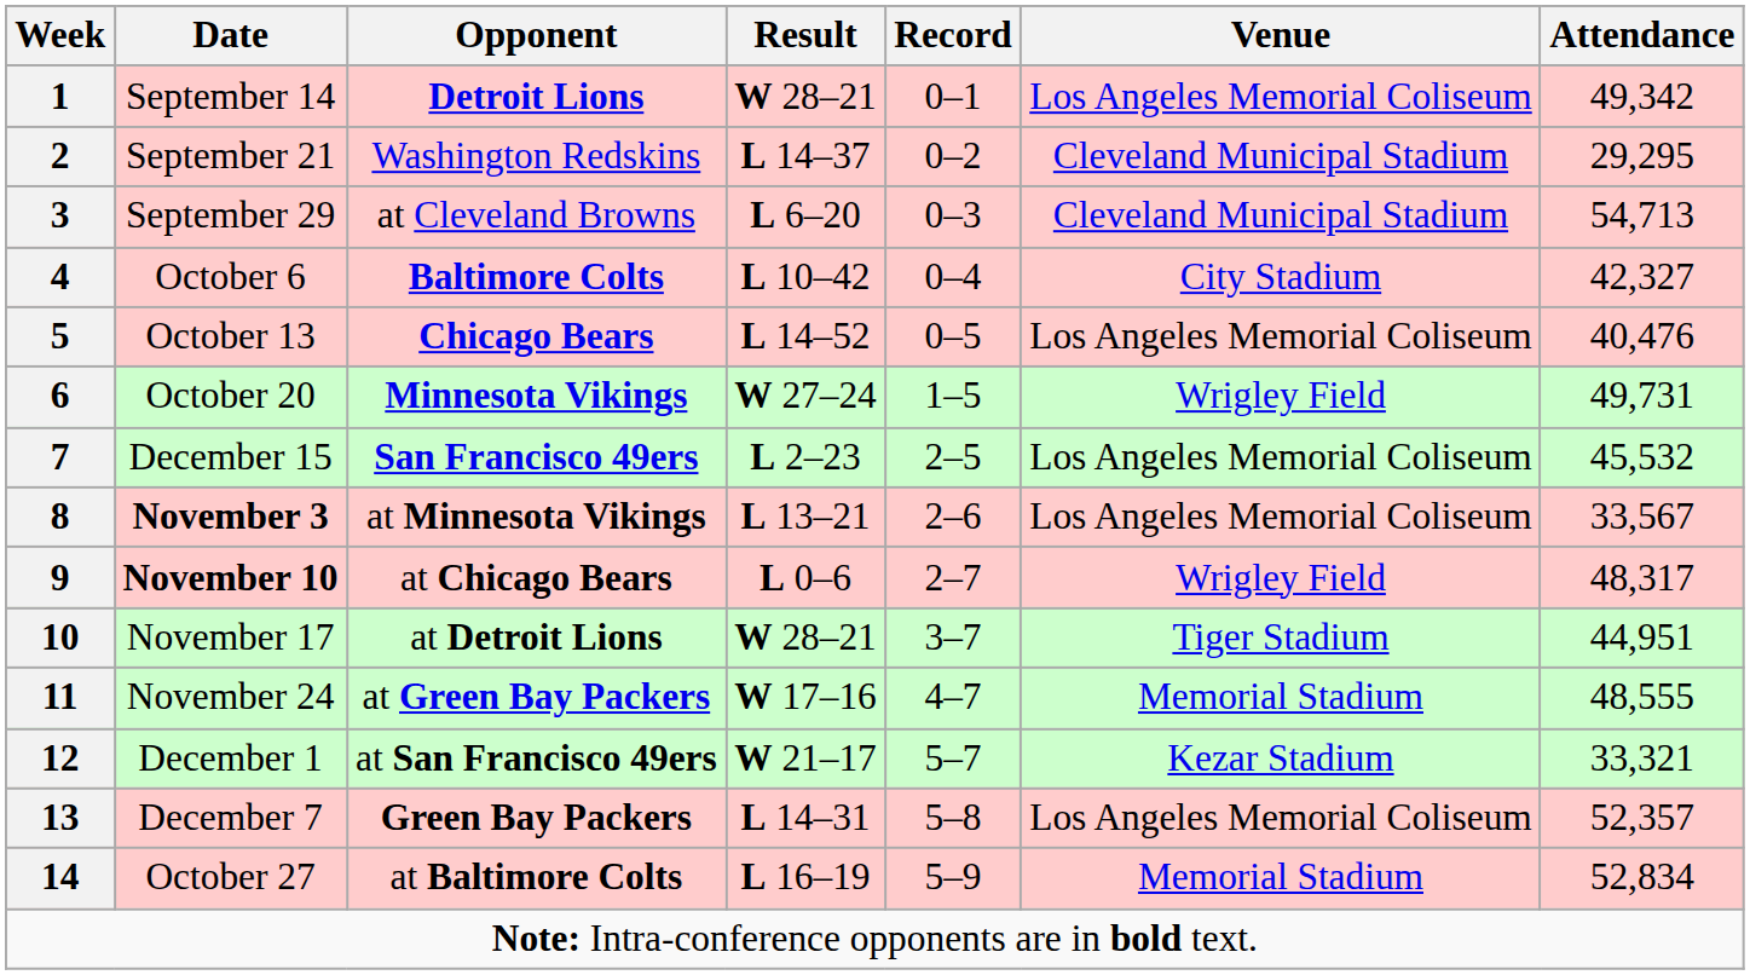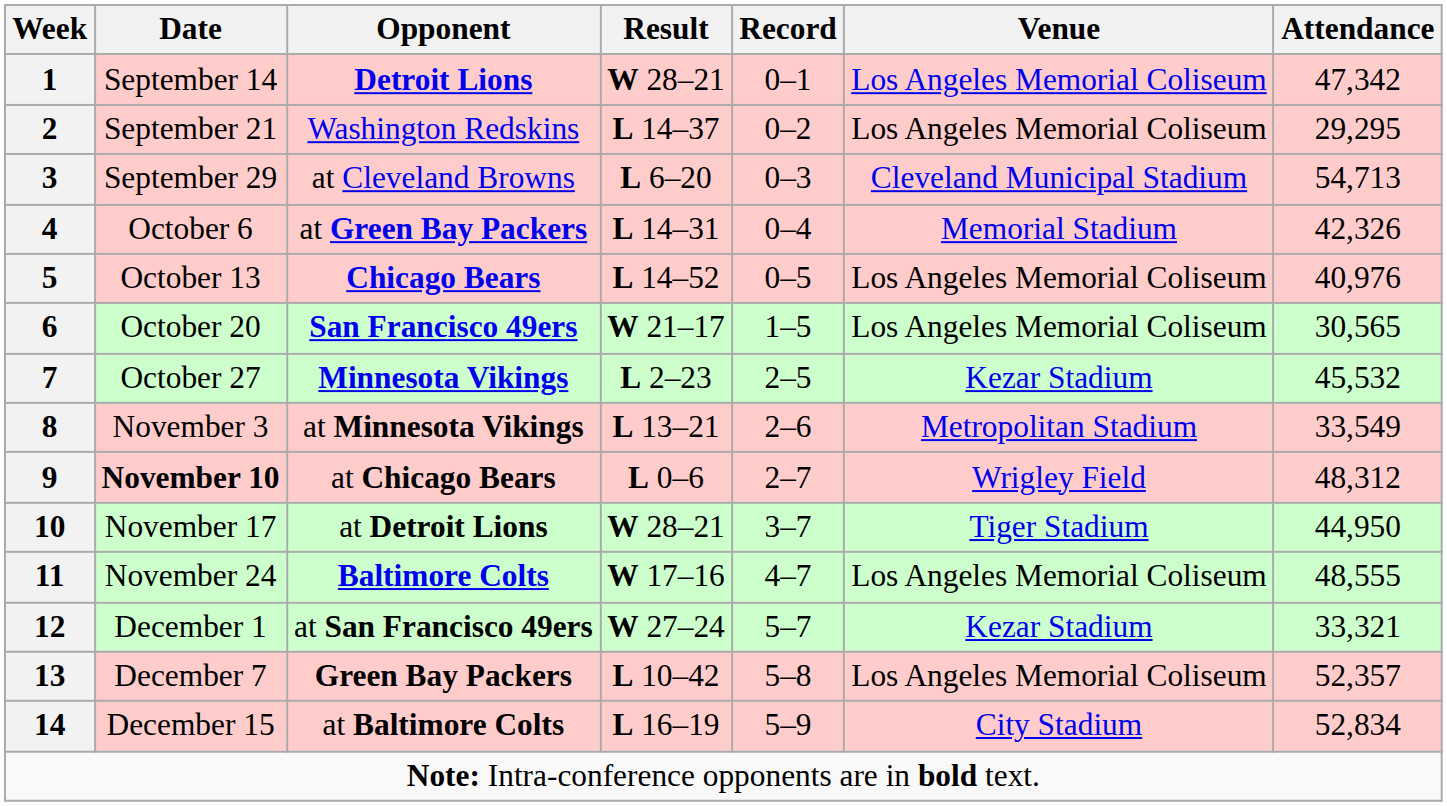1 | Attendance: 49,342 -> 47,342
2 | Venue: Cleveland Municipal Stadium -> Los Angeles Memorial Coliseum
4 | Opponent: Baltimore Colts -> at Green Bay Packers
4 | Result: L 10–42 -> L 14–31
4 | Venue: City Stadium -> Memorial Stadium
4 | Attendance: 42,327 -> 42,326
5 | Attendance: 40,476 -> 40,976
6 | Opponent: Minnesota Vikings -> San Francisco 49ers
6 | Result: W 27–24 -> W 21–17
6 | Venue: Wrigley Field -> Los Angeles Memorial Coliseum
6 | Attendance: 49,731 -> 30,565
7 | Date: December 15 -> October 27
7 | Opponent: San Francisco 49ers -> Minnesota Vikings
7 | Venue: Los Angeles Memorial Coliseum -> Kezar Stadium
8 | Date: bold -> normal
8 | Venue: Los Angeles Memorial Coliseum -> Metropolitan Stadium
8 | Attendance: 33,567 -> 33,549
9 | Attendance: 48,317 -> 48,312
10 | Attendance: 44,951 -> 44,950
11 | Opponent: at Green Bay Packers -> Baltimore Colts
11 | Venue: Memorial Stadium -> Los Angeles Memorial Coliseum
12 | Result: W 21–17 -> W 27–24
13 | Result: L 14–31 -> L 10–42
14 | Date: October 27 -> December 15
14 | Venue: Memorial Stadium -> City Stadium
